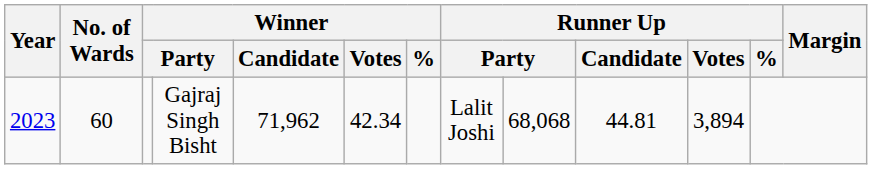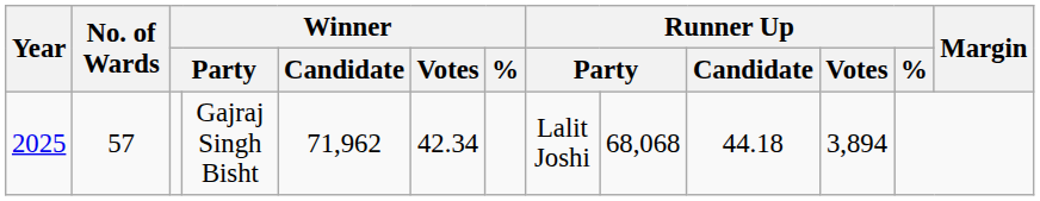Gajraj Singh Bisht | Year: 2023 -> 2025
Gajraj Singh Bisht | No. of Wards: 60 -> 57
Gajraj Singh Bisht | Runner Up / Candidate: 44.81 -> 44.18
